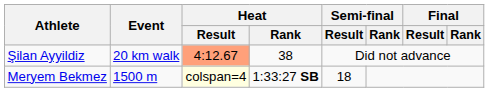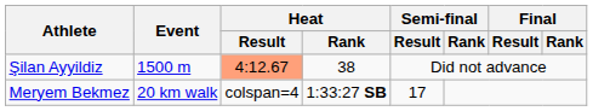Şilan Ayyildiz | Event: 20 km walk -> 1500 m
Meryem Bekmez | Event: 1500 m -> 20 km walk
Meryem Bekmez | Heat / Result: lightyellow background -> no background
Meryem Bekmez | Semi-final / Result: 18 -> 17
